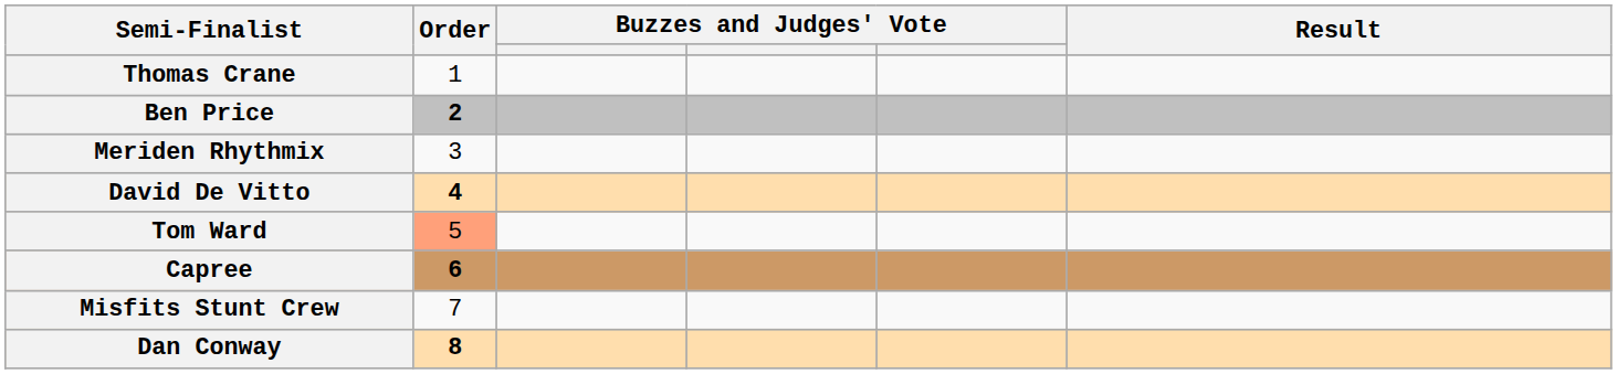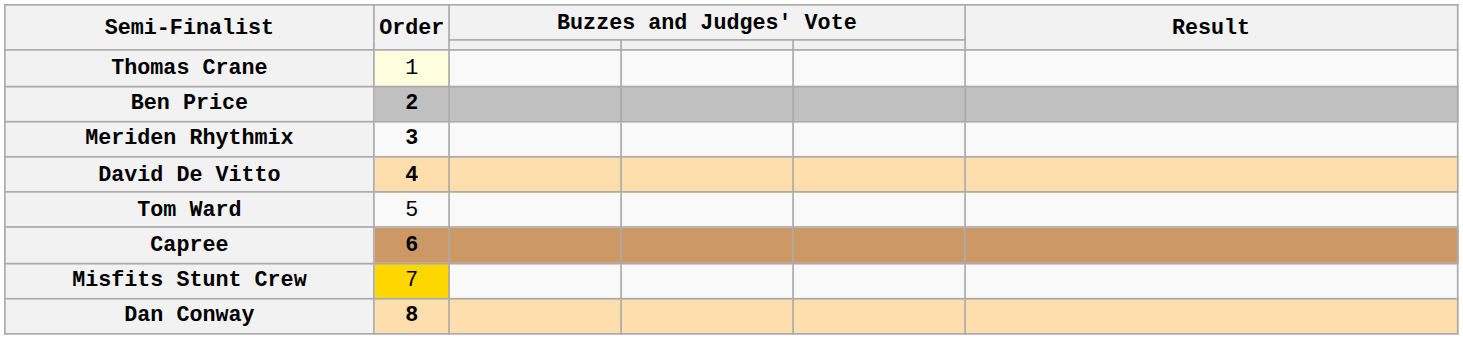Thomas Crane | Order: no background -> lightyellow background
Meriden Rhythmix | Order: normal -> bold
Tom Ward | Order: lightsalmon background -> no background
Misfits Stunt Crew | Order: no background -> gold background
